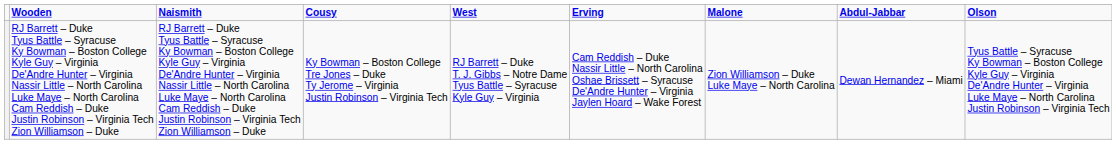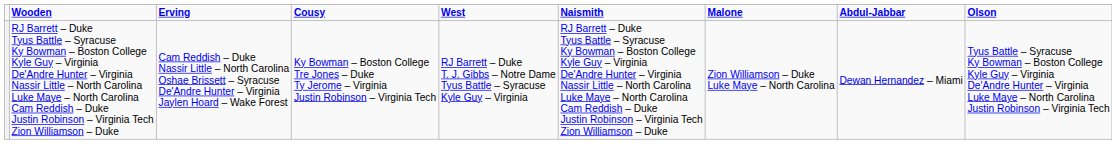columns swapped: Naismith <-> Erving
